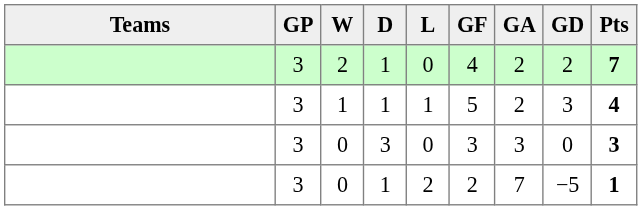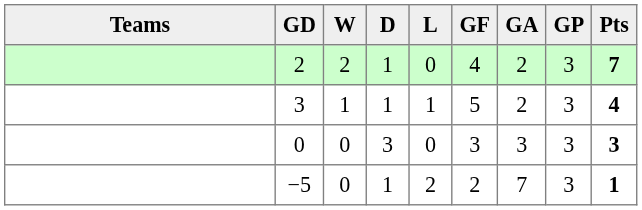columns swapped: GP <-> GD
